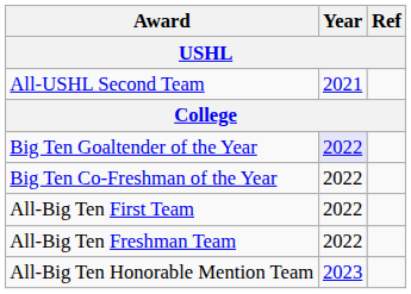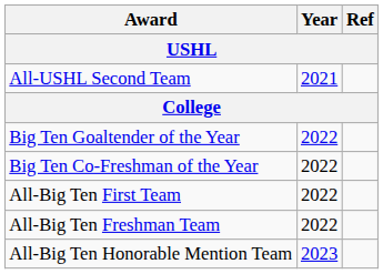Big Ten Goaltender of the Year | Year: lavender background -> no background
